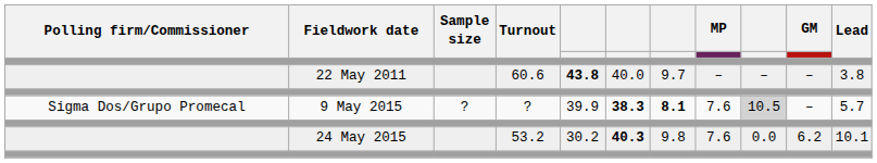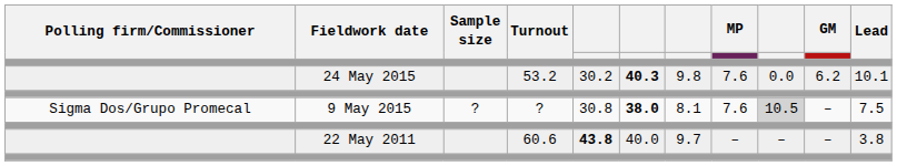rows swapped: 24 May 2015 <-> 22 May 2011
9 May 2015 | column 5: 39.9 -> 30.8
9 May 2015 | column 6: 38.3 -> 38.0
9 May 2015 | column 7: bold -> normal
9 May 2015 | Lead: 5.7 -> 7.5
